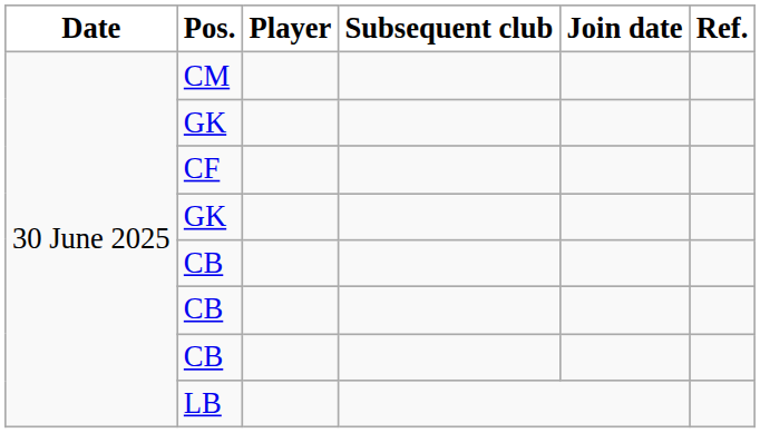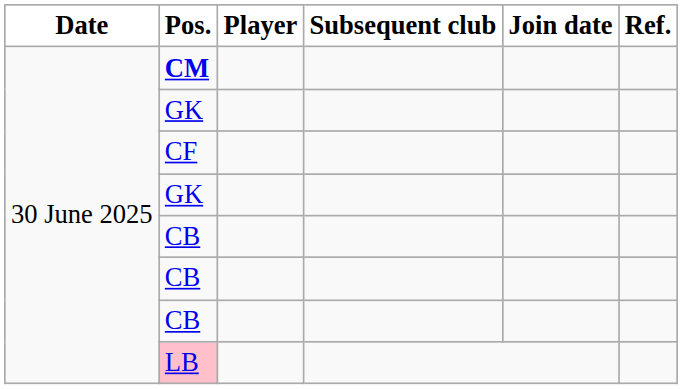CM | Pos.: normal -> bold
LB | Pos.: no background -> pink background
